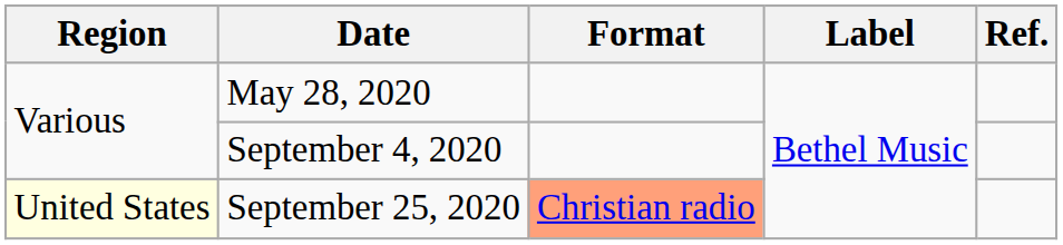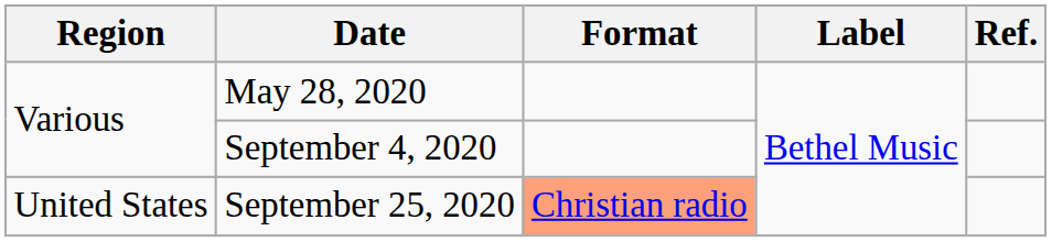September 25, 2020 | Region: lightyellow background -> no background
